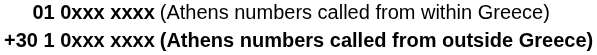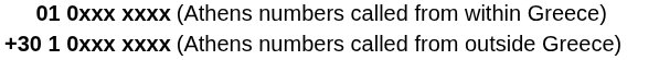+30 1 0xxx xxxx | column 2: bold -> normal
